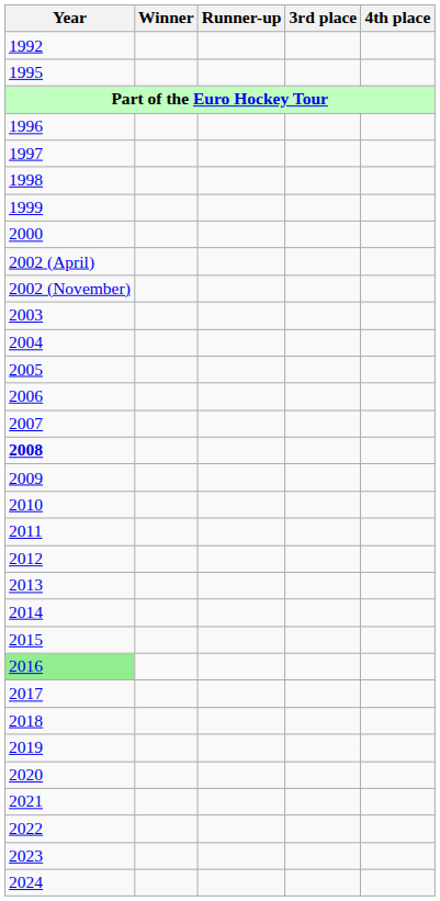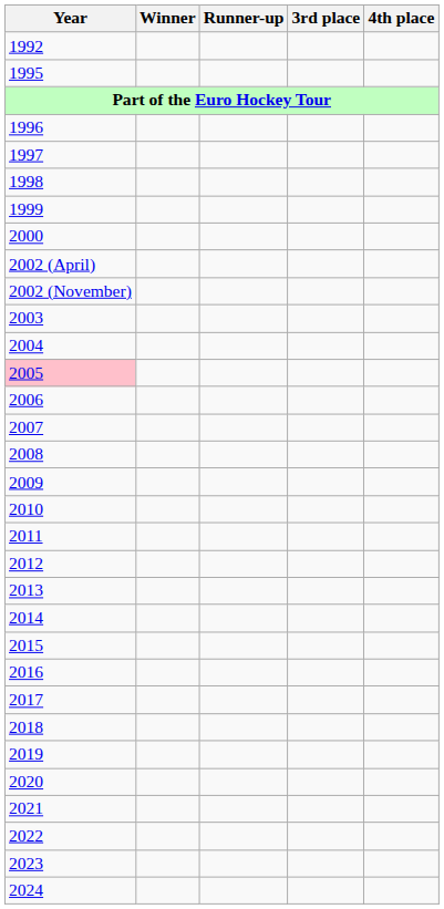2005 | Year: no background -> pink background
2008 | Year: bold -> normal
2016 | Year: lightgreen background -> no background
